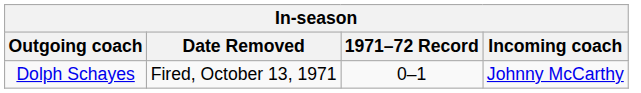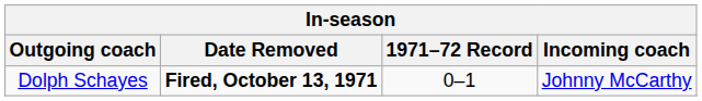Dolph Schayes | Date Removed: normal -> bold
